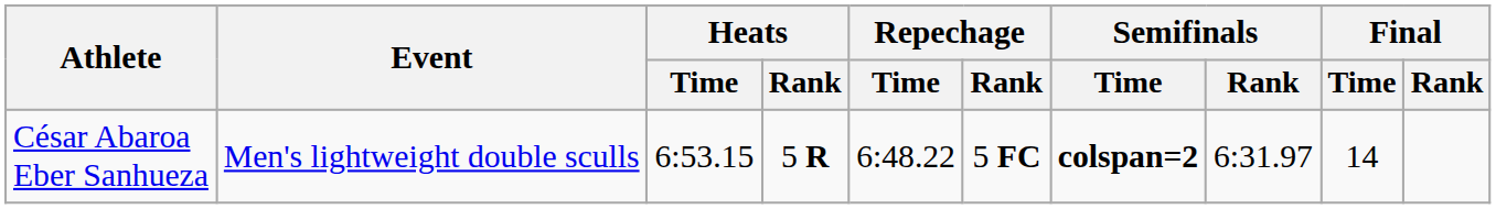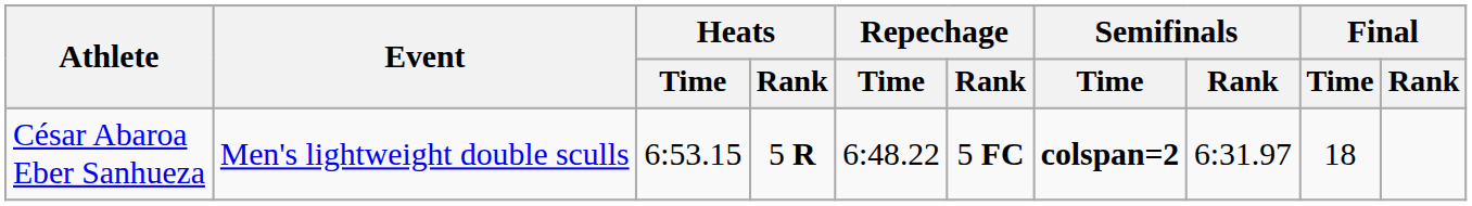César Abaroa Eber Sanhueza | Final / Time: 14 -> 18
